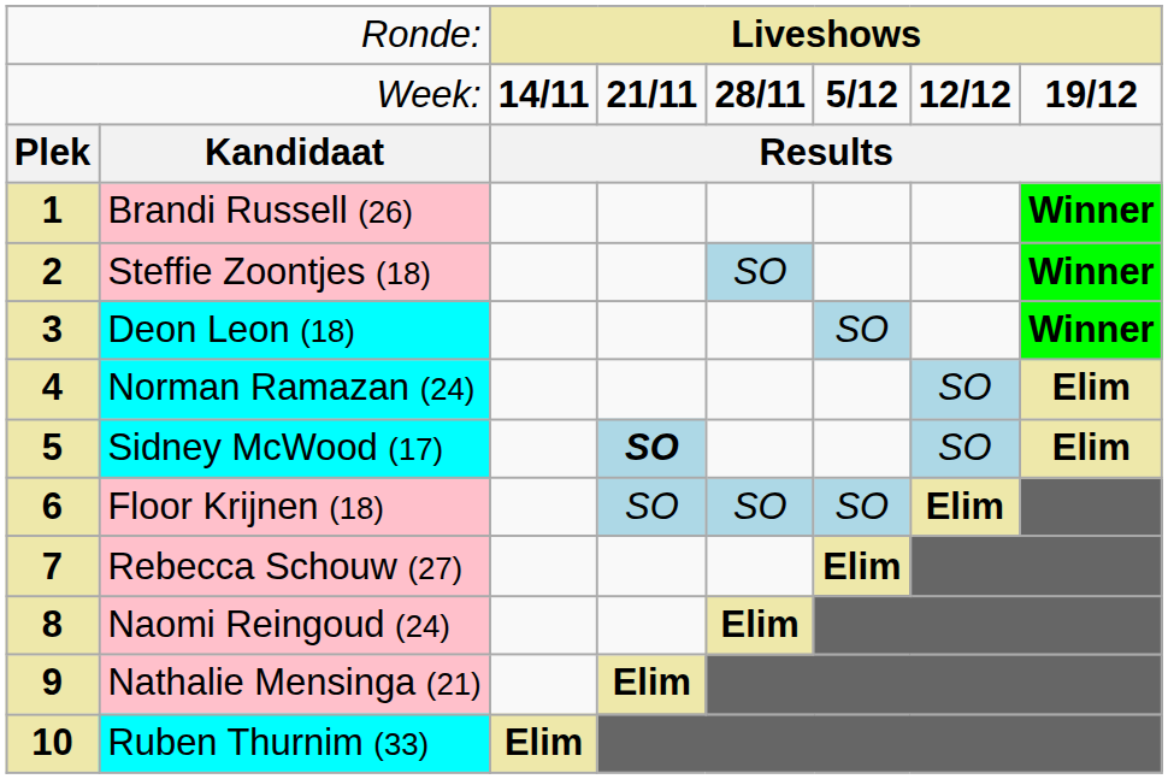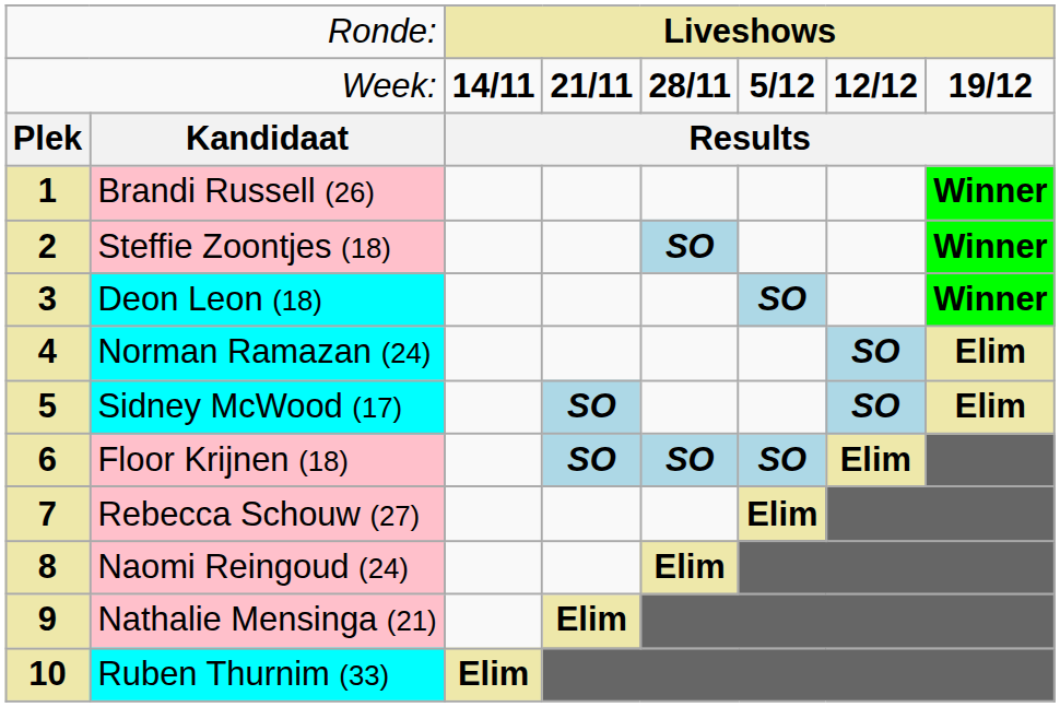Steffie Zoontjes (18) | column 5: normal -> bold
Deon Leon (18) | column 6: normal -> bold
Norman Ramazan (24) | column 7: normal -> bold
Sidney McWood (17) | column 7: normal -> bold
Floor Krijnen (18) | column 4: normal -> bold
Floor Krijnen (18) | column 5: normal -> bold
Floor Krijnen (18) | column 6: normal -> bold
